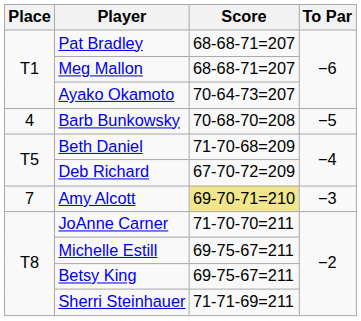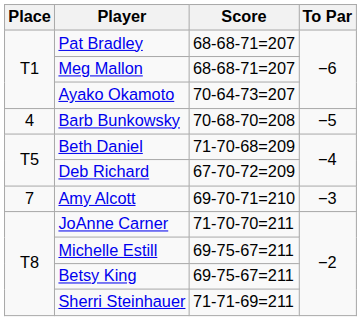Amy Alcott | Score: khaki background -> no background
